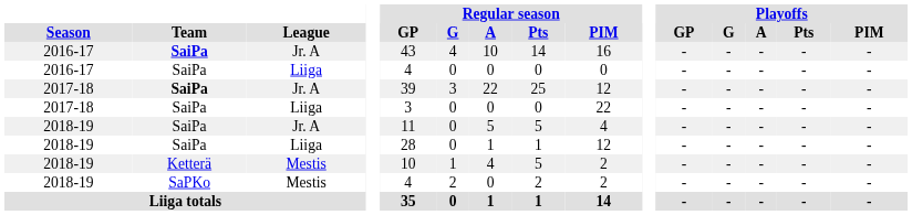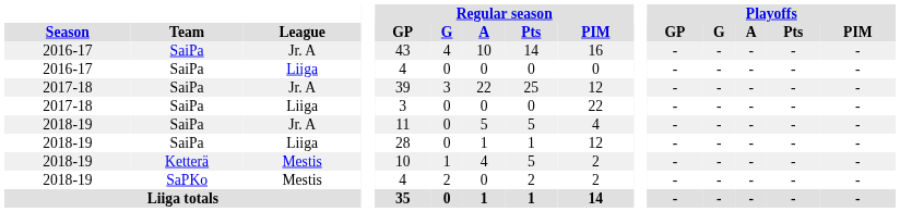2016-17 / Jr. A | Team: bold -> normal
2017-18 / Jr. A | Team: bold -> normal
